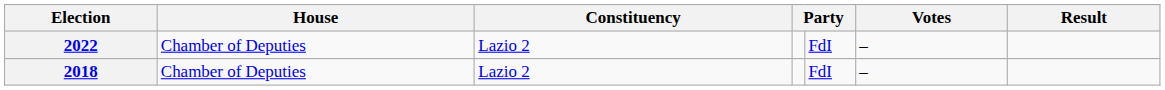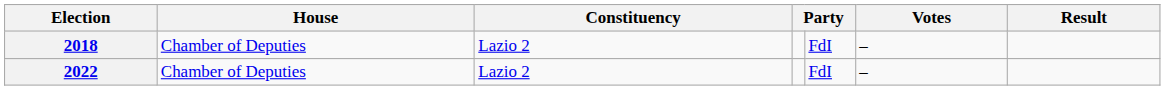rows swapped: 2018 <-> 2022
